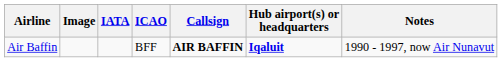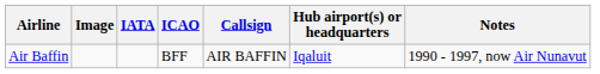Air Baffin | Callsign: bold -> normal
Air Baffin | Hub airport(s) or headquarters: bold -> normal
